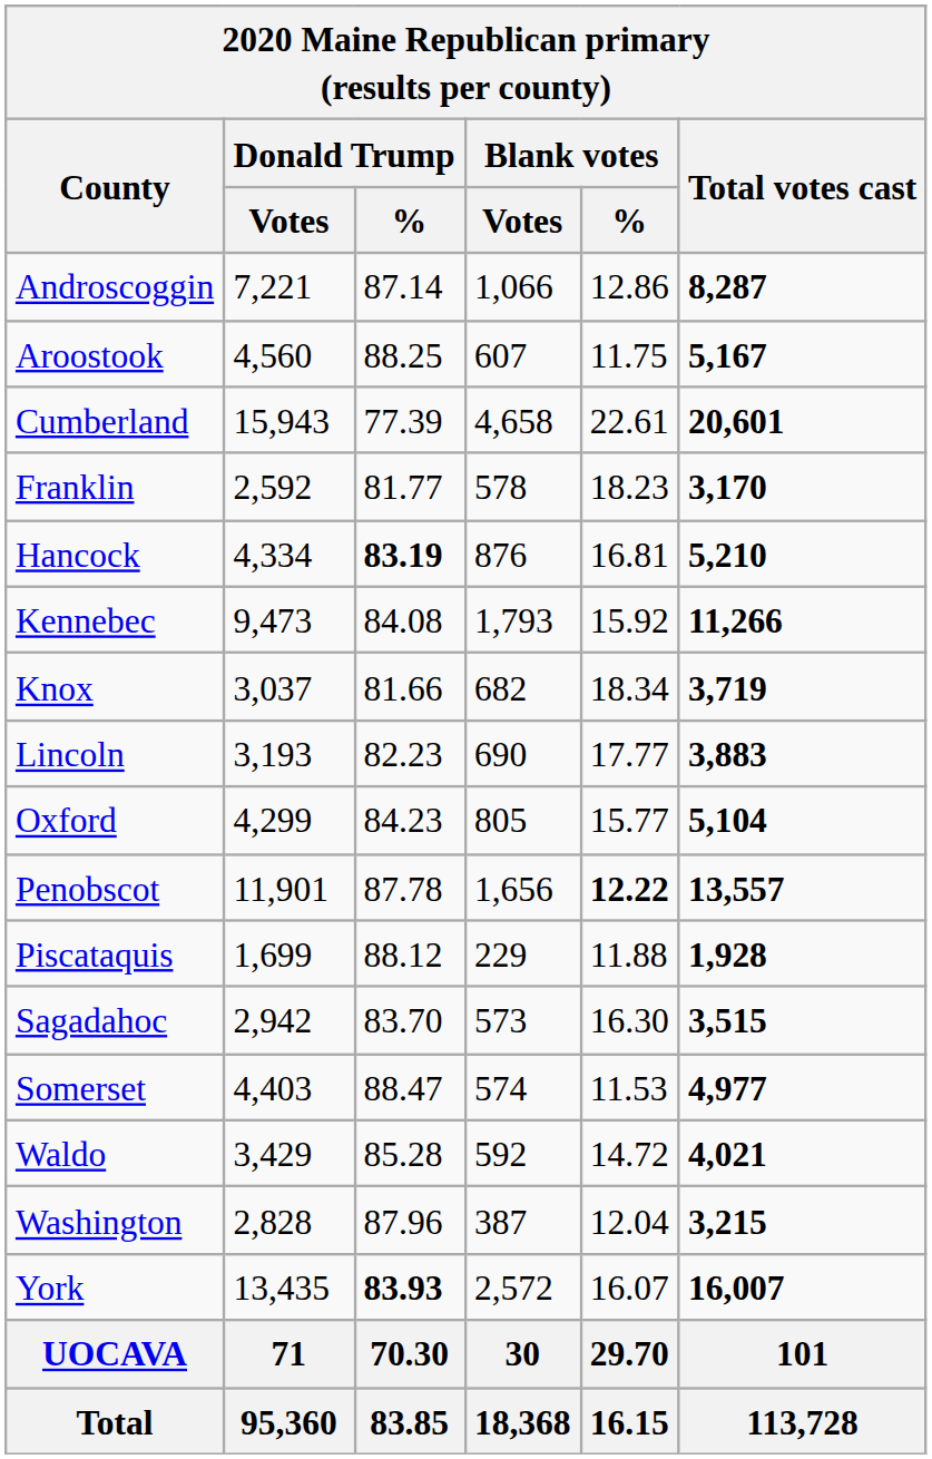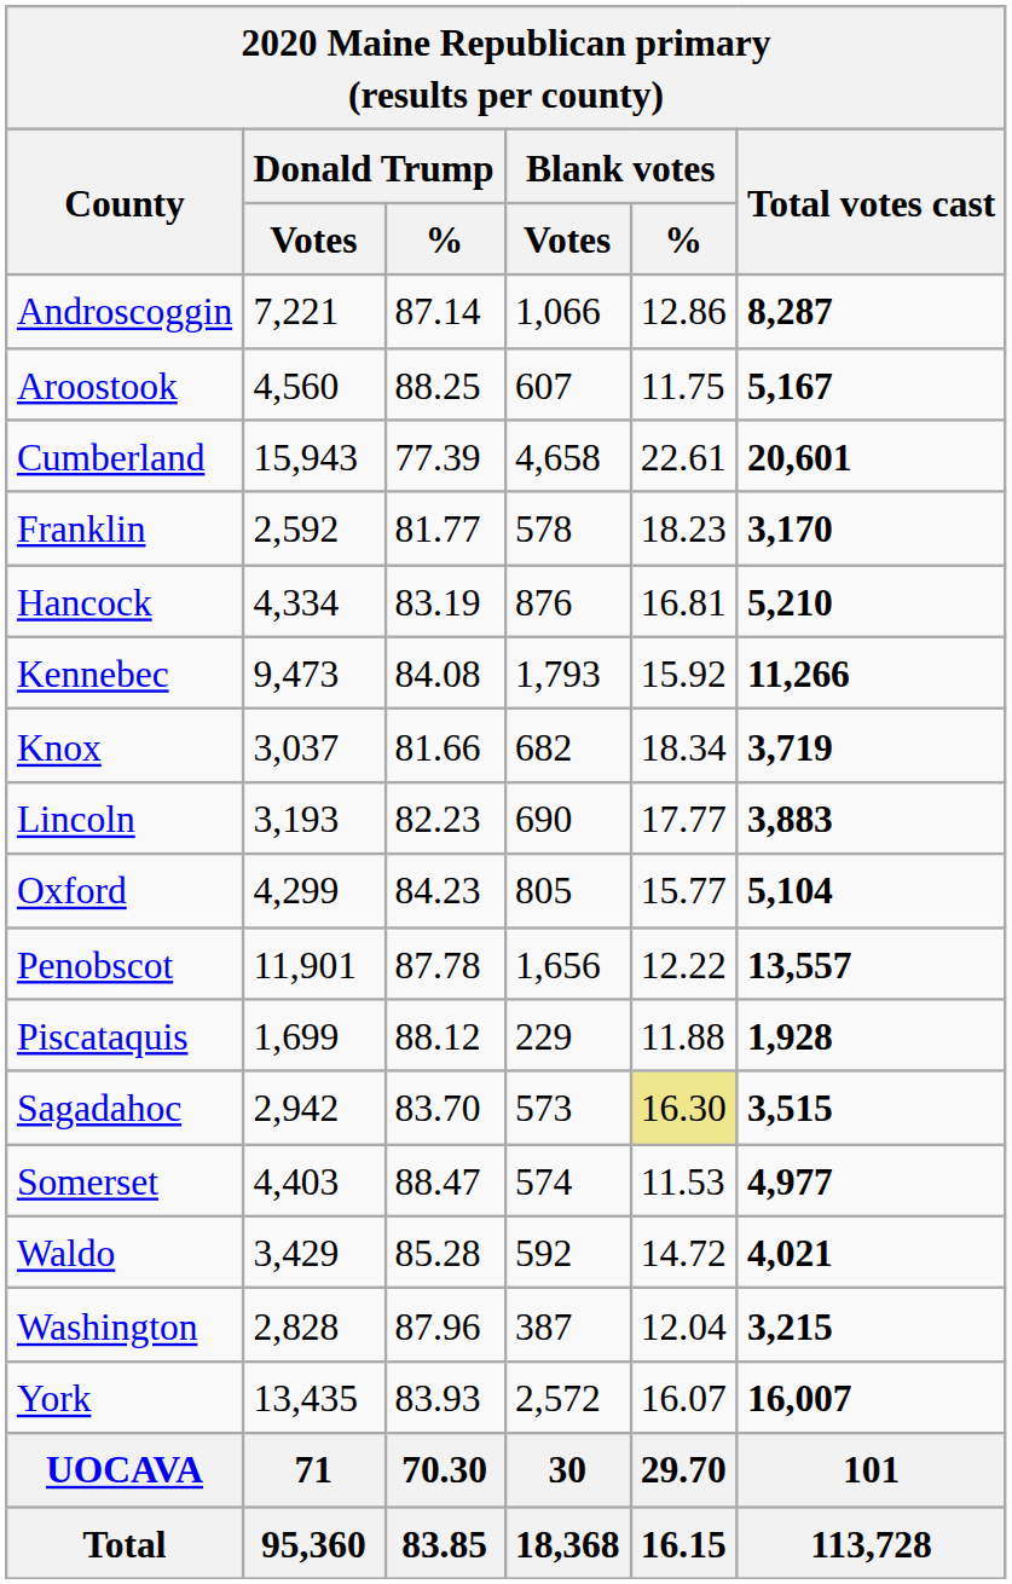Hancock | Donald Trump / %: bold -> normal
Penobscot | Blank votes / %: bold -> normal
Sagadahoc | Blank votes / %: no background -> khaki background
York | Donald Trump / %: bold -> normal
